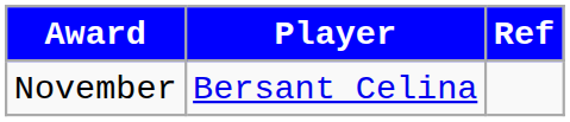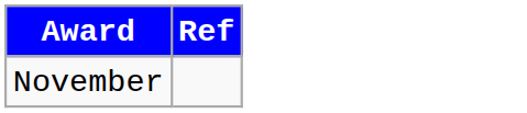- column: Player | Bersant Celina
